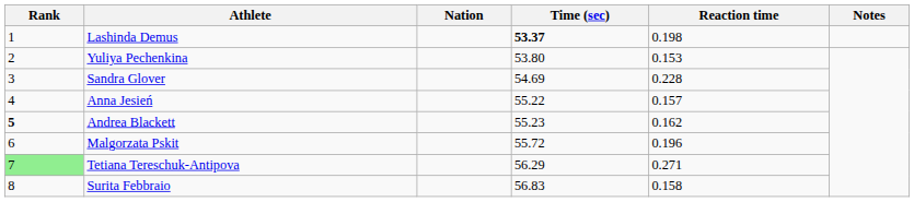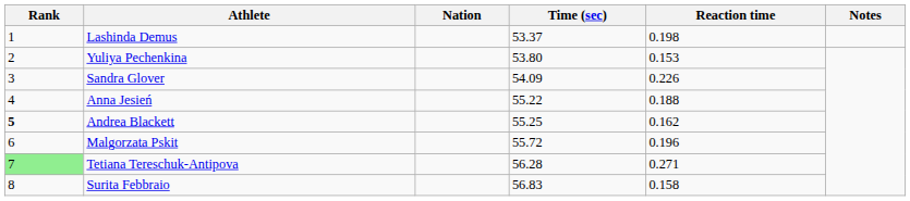Lashinda Demus | Time (sec): bold -> normal
Sandra Glover | Time (sec): 54.69 -> 54.09
Sandra Glover | Reaction time: 0.228 -> 0.226
Anna Jesień | Reaction time: 0.157 -> 0.188
Andrea Blackett | Time (sec): 55.23 -> 55.25
Tetiana Tereschuk-Antipova | Time (sec): 56.29 -> 56.28
